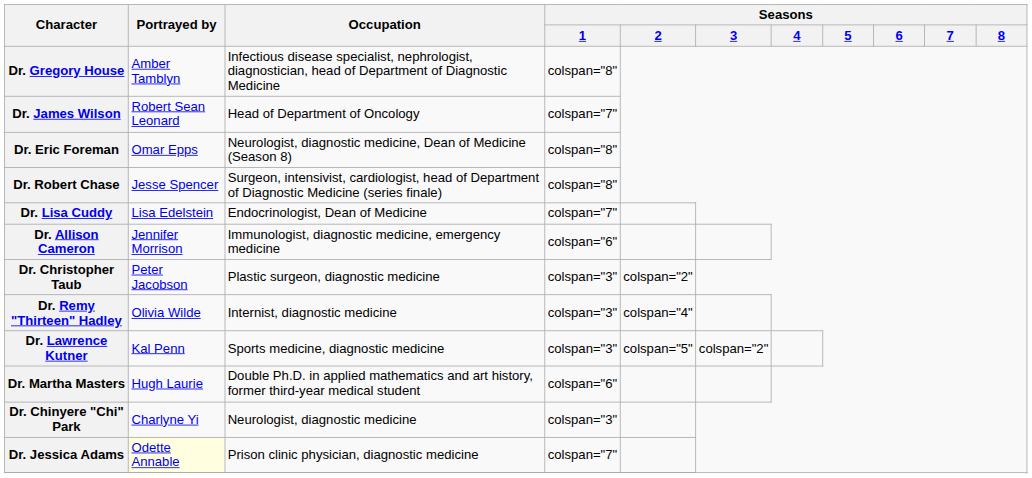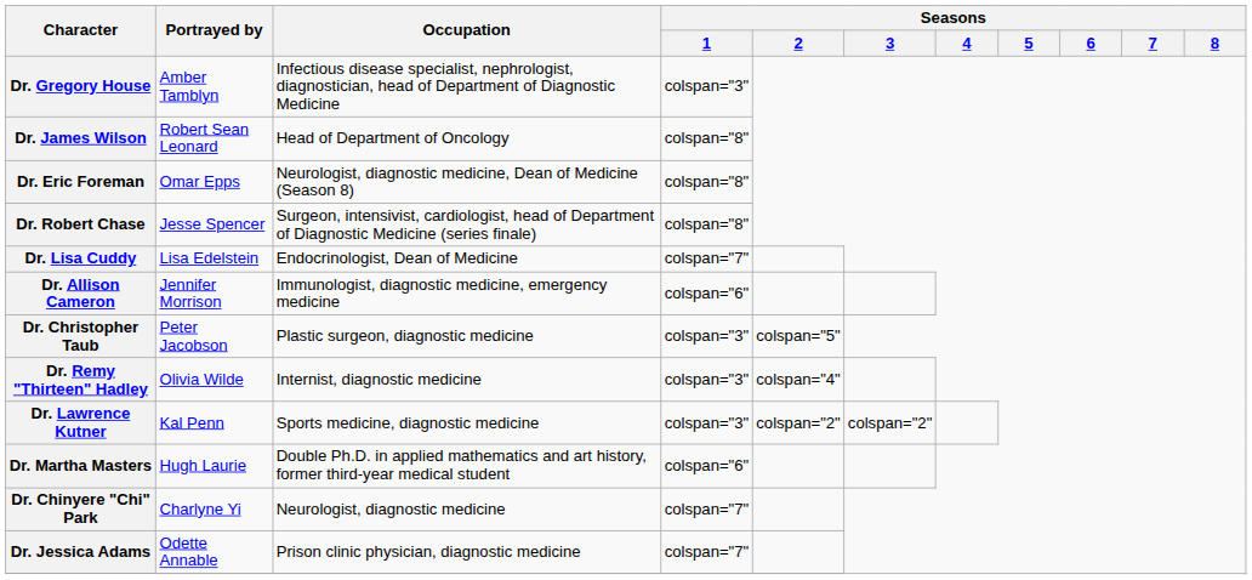Dr. Gregory House | Seasons / 1: colspan="8" -> colspan="3"
Dr. James Wilson | Seasons / 1: colspan="7" -> colspan="8"
Dr. Christopher Taub | Seasons / 2: colspan="2" -> colspan="5"
Dr. Lawrence Kutner | Seasons / 2: colspan="5" -> colspan="2"
Dr. Chinyere "Chi" Park | Seasons / 1: colspan="3" -> colspan="7"
Dr. Jessica Adams | Portrayed by: lightyellow background -> no background
